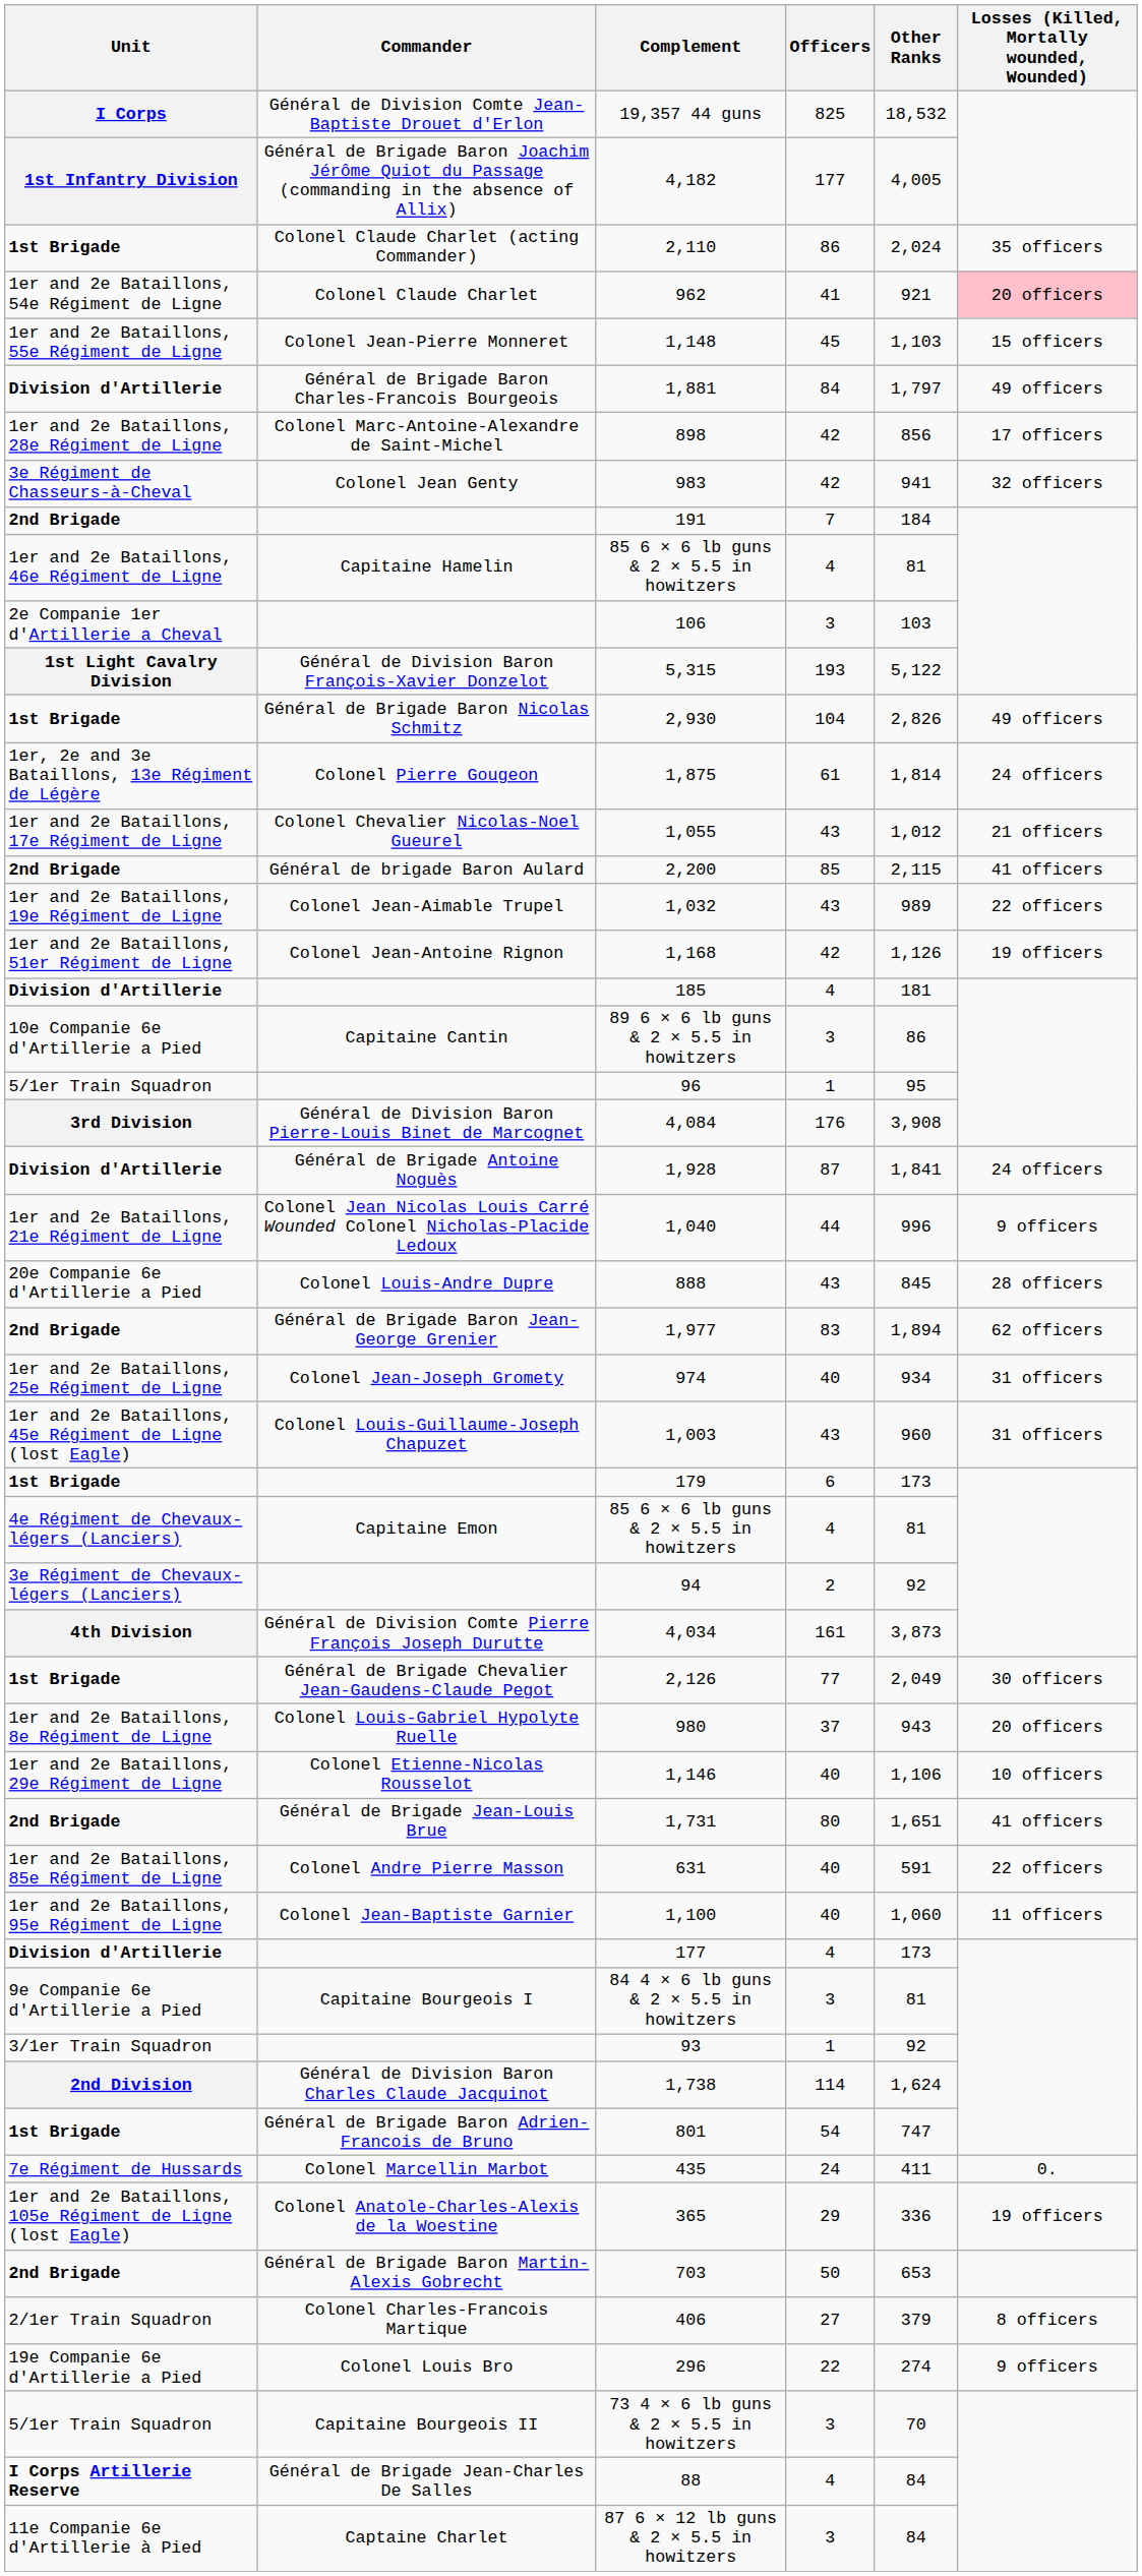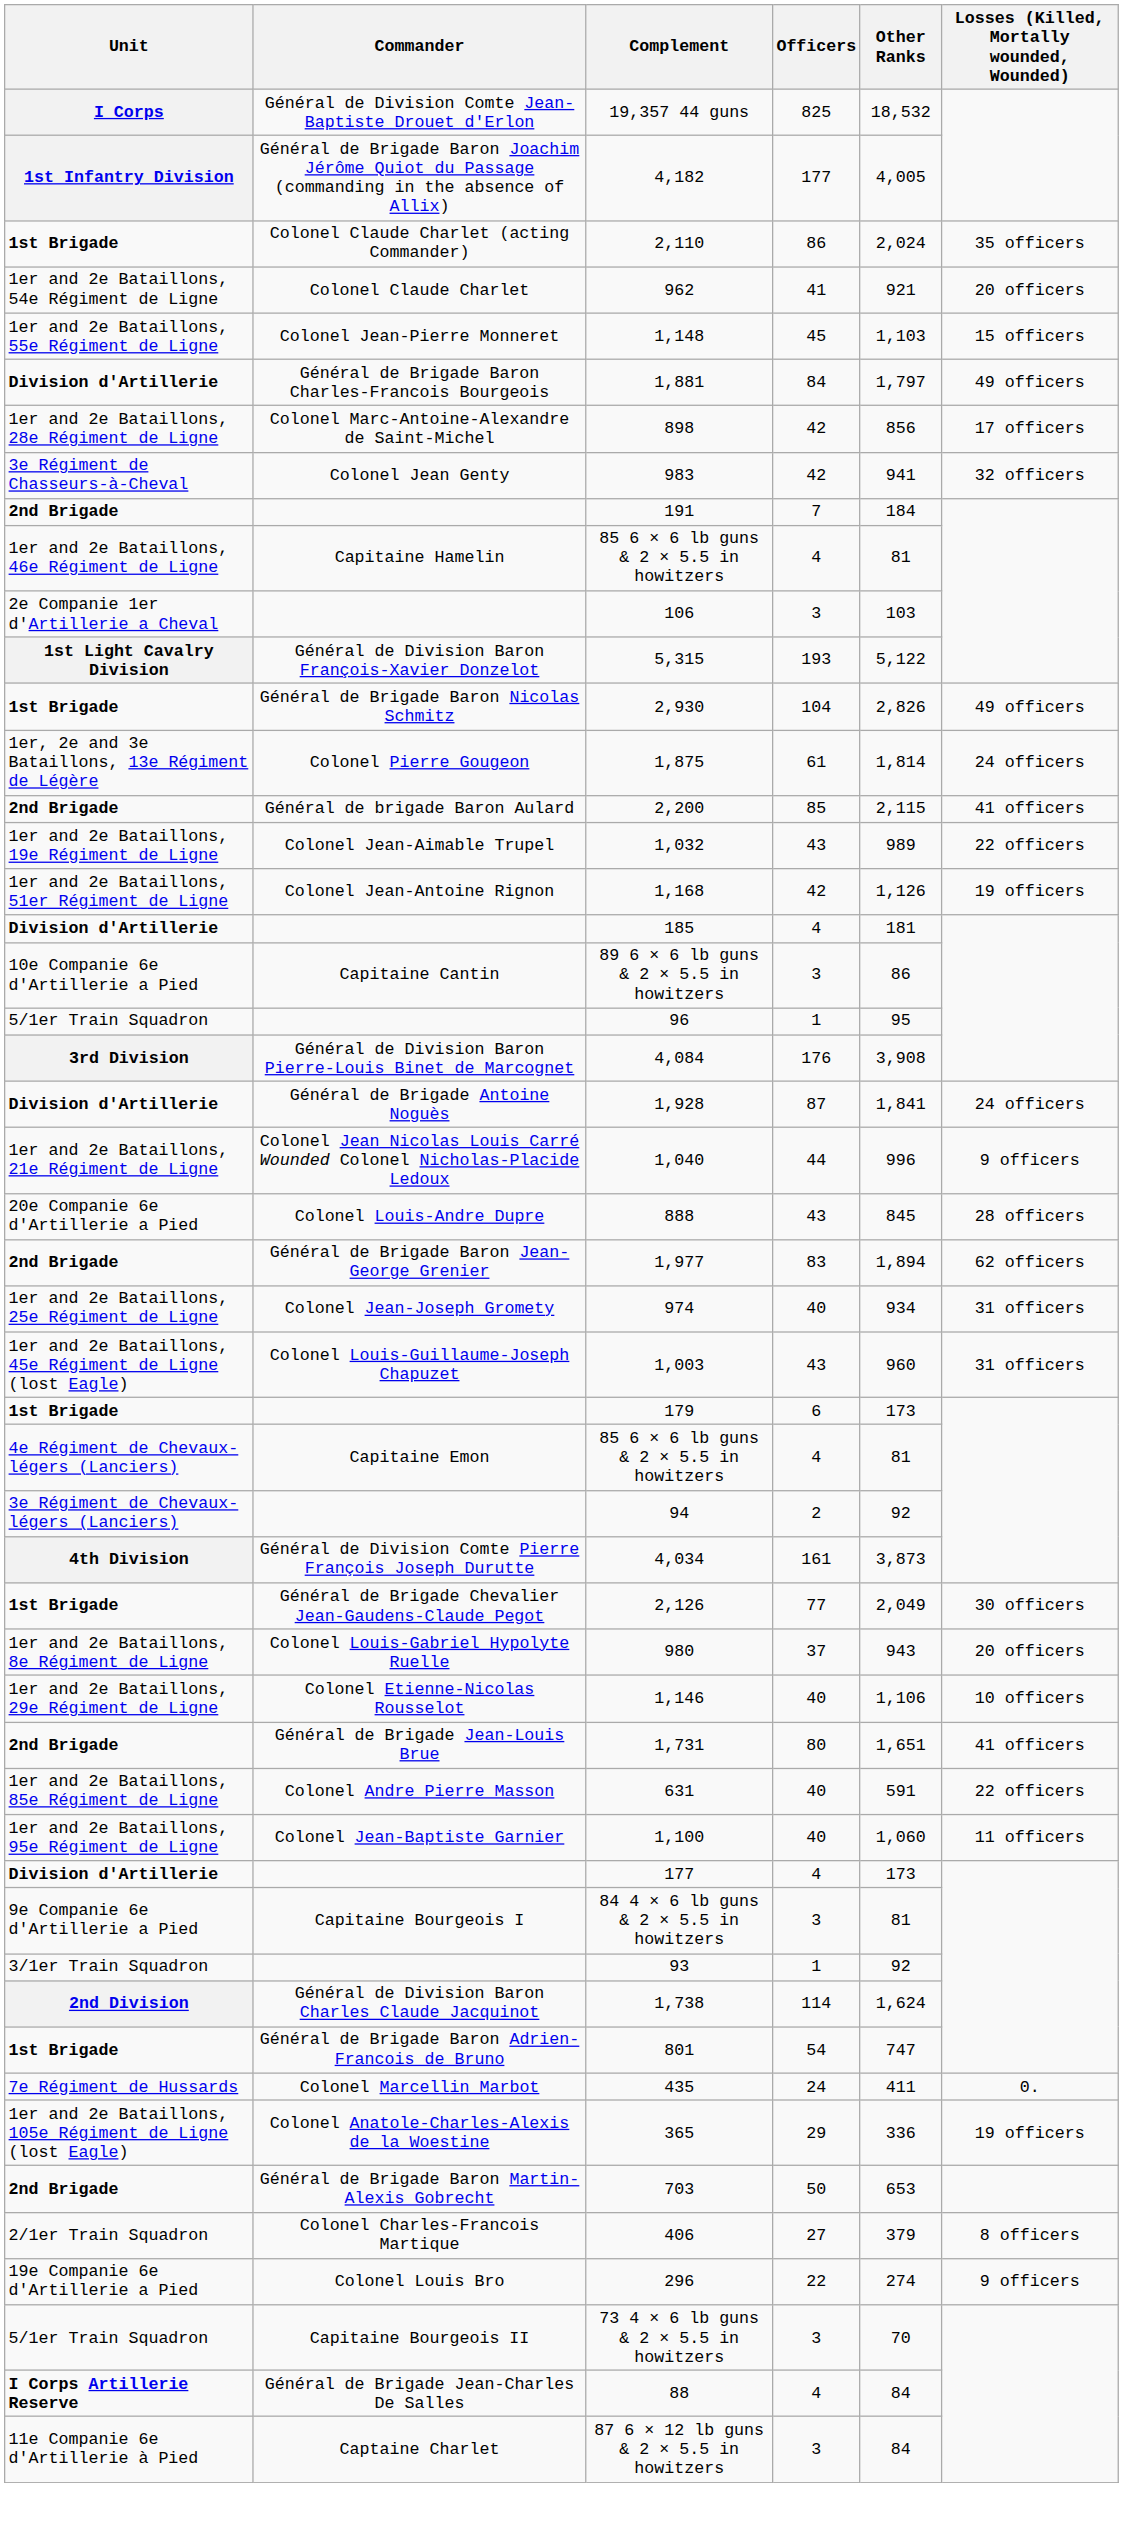962 | Losses (Killed, Mortally wounded, Wounded): pink background -> no background
- row: 1er and 2e Bataillons, 17e Régiment de Ligne | Colonel Chevalier Nicolas-Noel Gueurel | 1,055 | 43 | 1,012 | 21 officers
